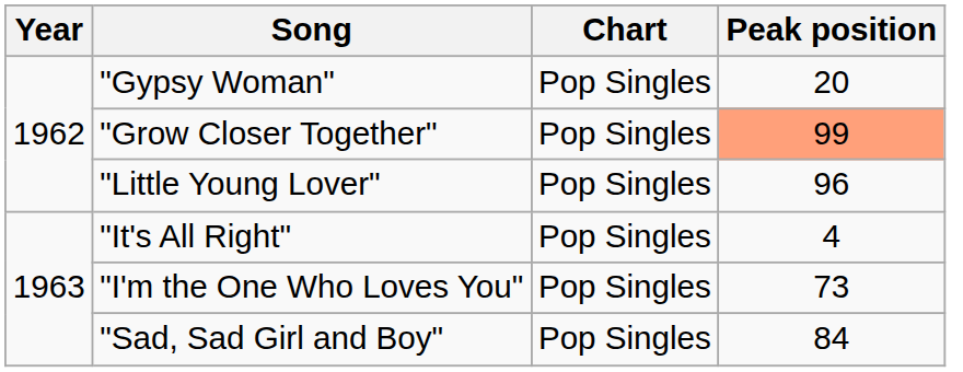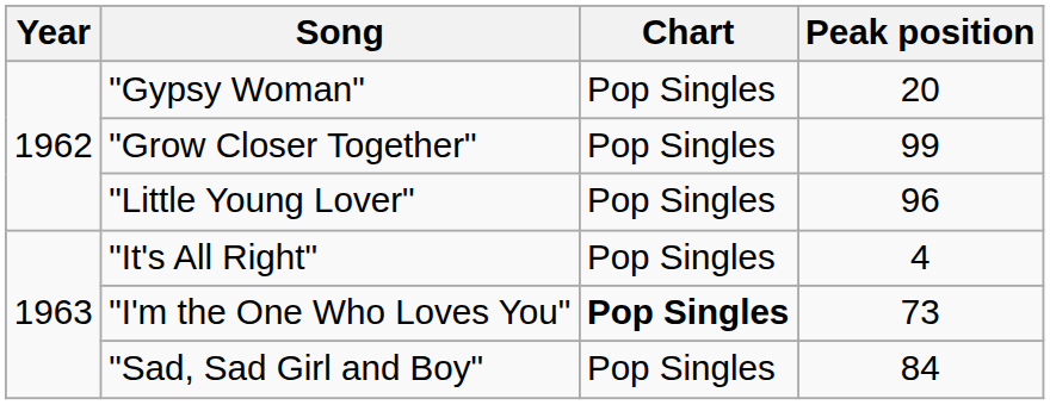"Grow Closer Together" | Peak position: lightsalmon background -> no background
"I'm the One Who Loves You" | Chart: normal -> bold
